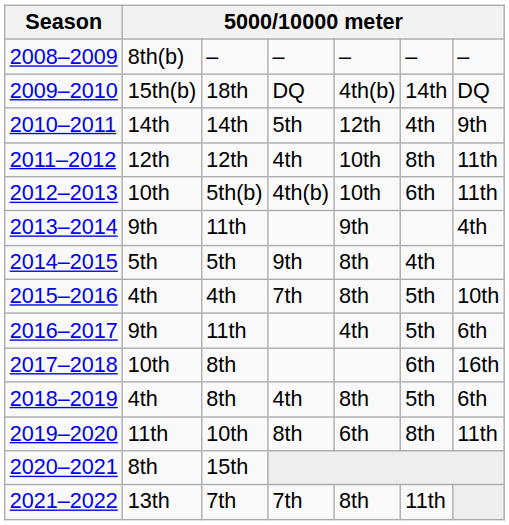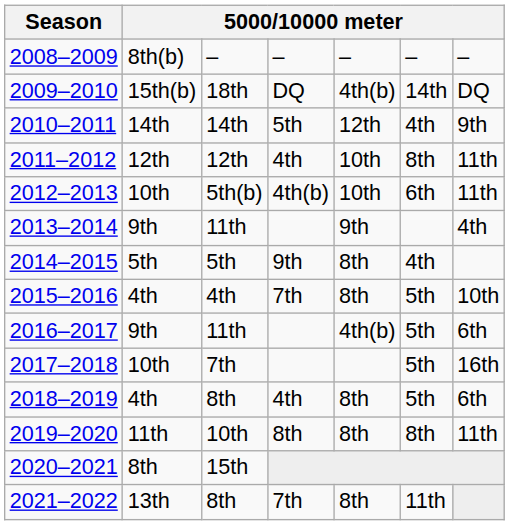2016–2017 | column 5: 4th -> 4th(b)
2017–2018 | column 3: 8th -> 7th
2017–2018 | column 6: 6th -> 5th
2019–2020 | column 5: 6th -> 8th
2021–2022 | column 3: 7th -> 8th
